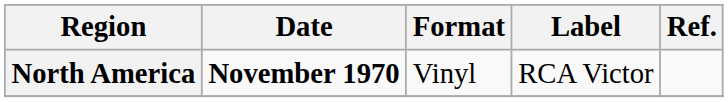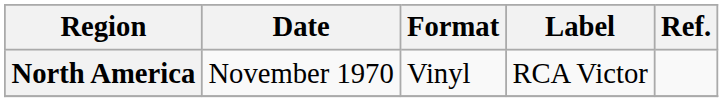North America | Date: bold -> normal
